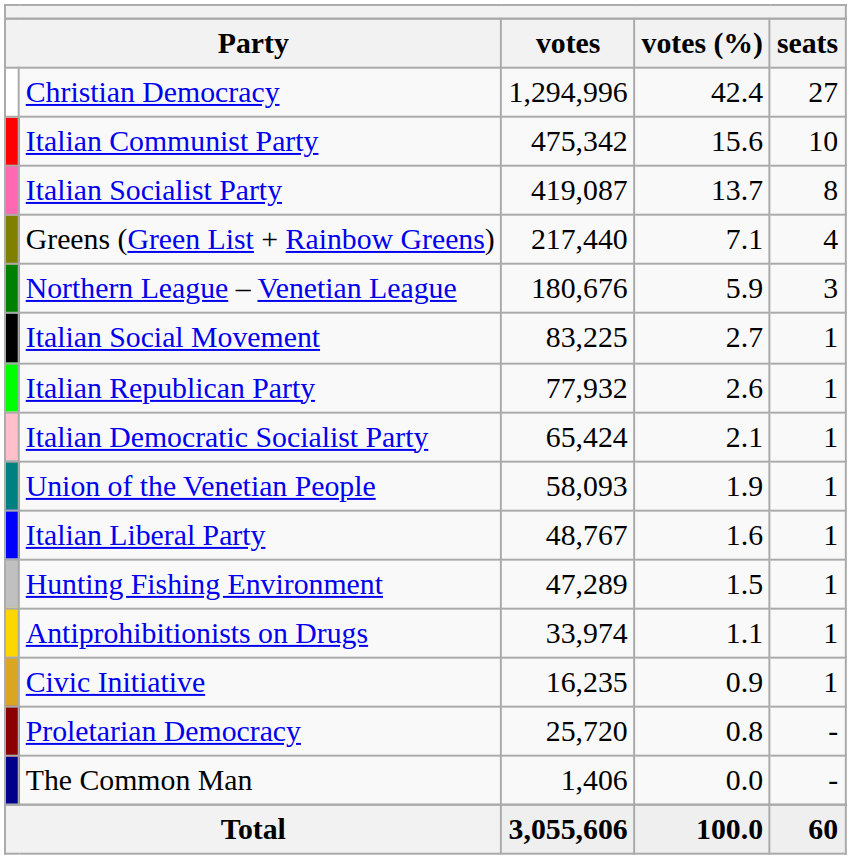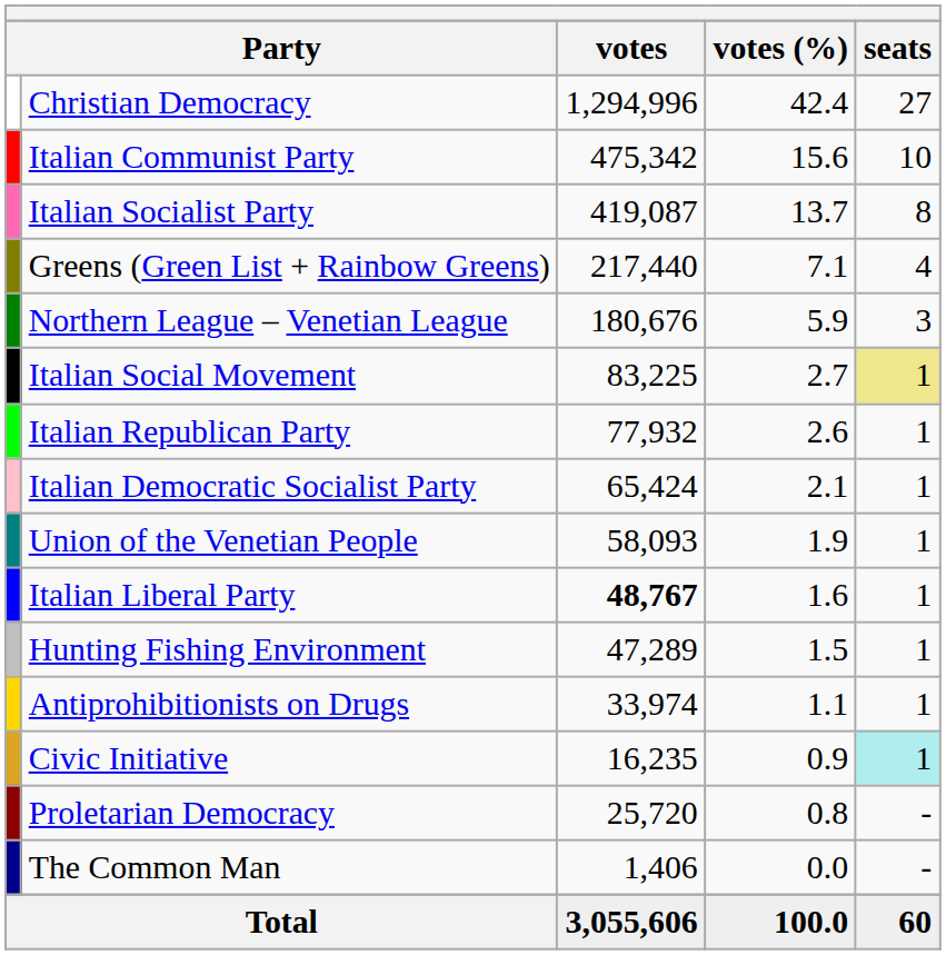Italian Social Movement | seats: no background -> khaki background
Italian Liberal Party | votes: normal -> bold
Civic Initiative | seats: no background -> paleturquoise background
